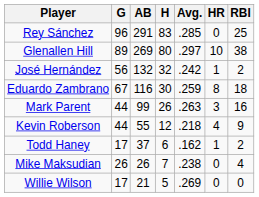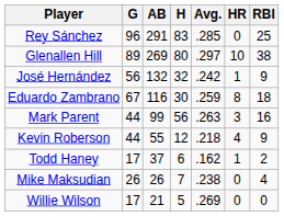José Hernández | RBI: 2 -> 9
Mark Parent | H: 26 -> 56
